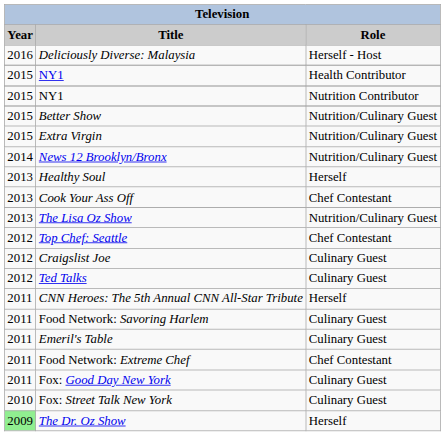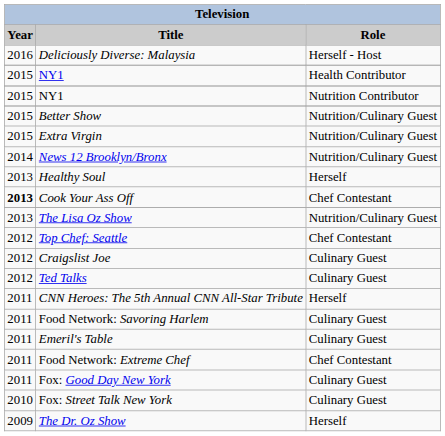Cook Your Ass Off | Year: normal -> bold
The Dr. Oz Show | Year: lightgreen background -> no background
